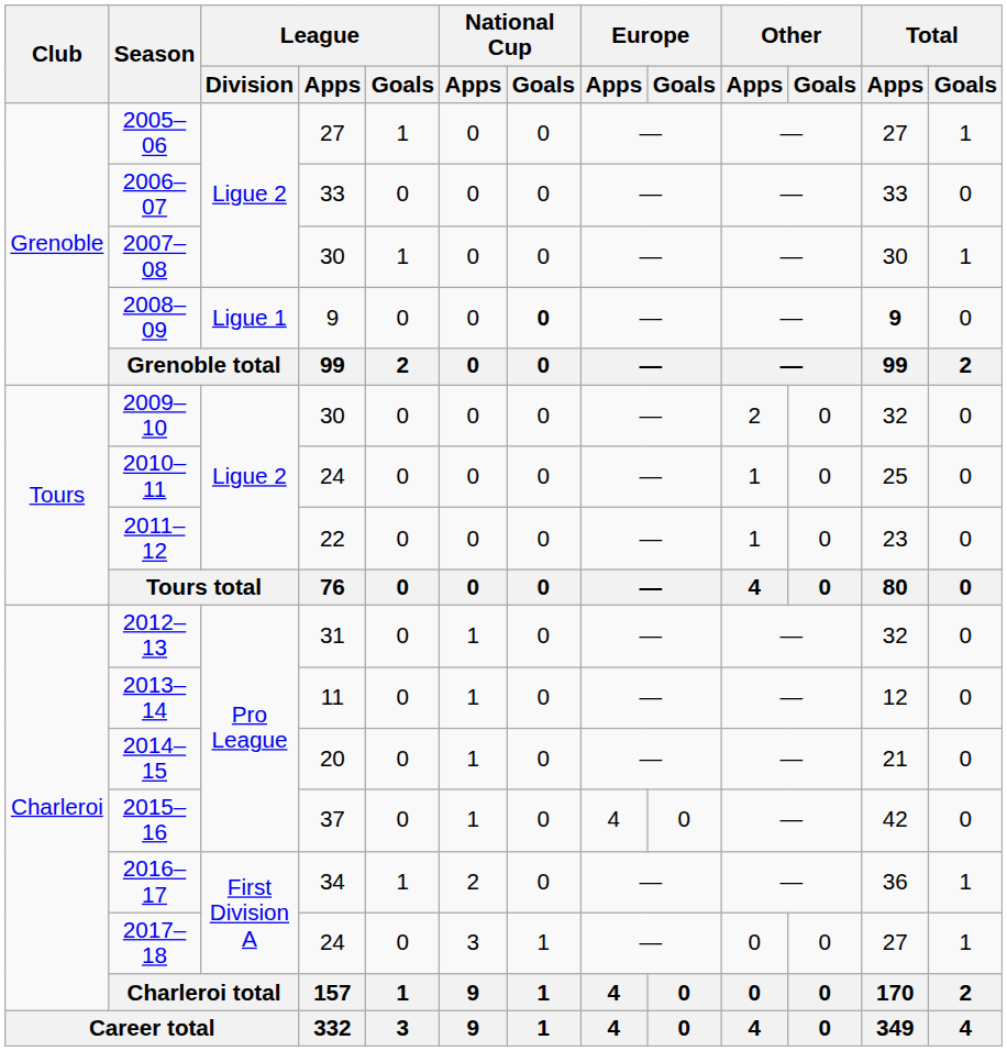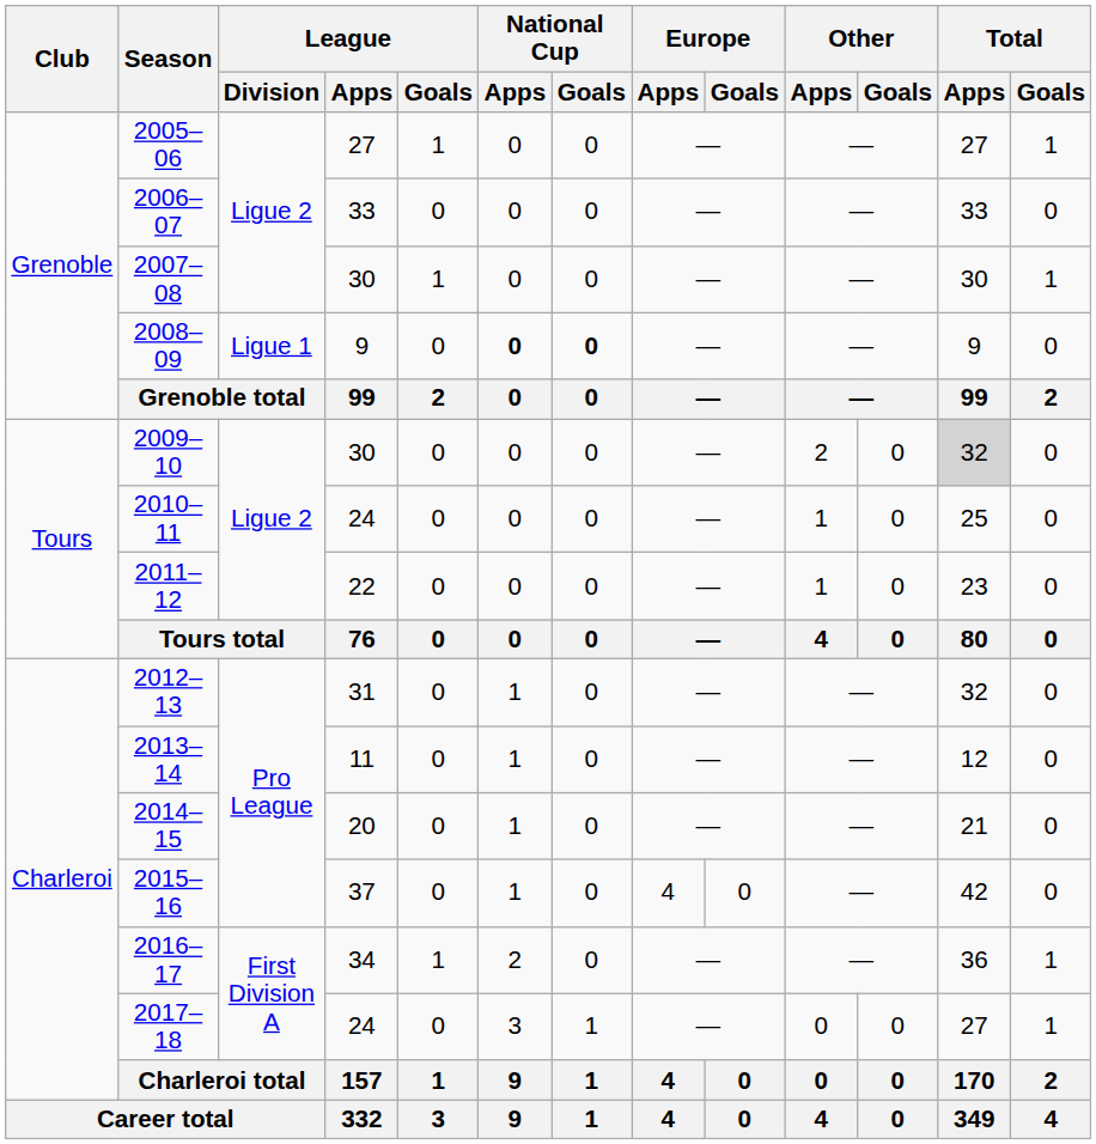2008–09 | National Cup / Apps: normal -> bold
2008–09 | Total / Apps: bold -> normal
2009–10 | Total / Apps: no background -> lightgrey background
